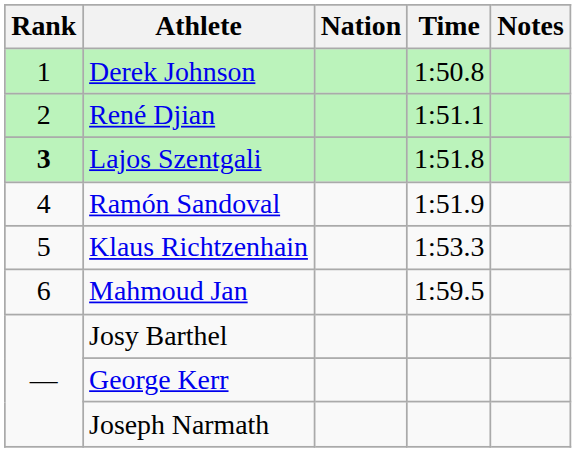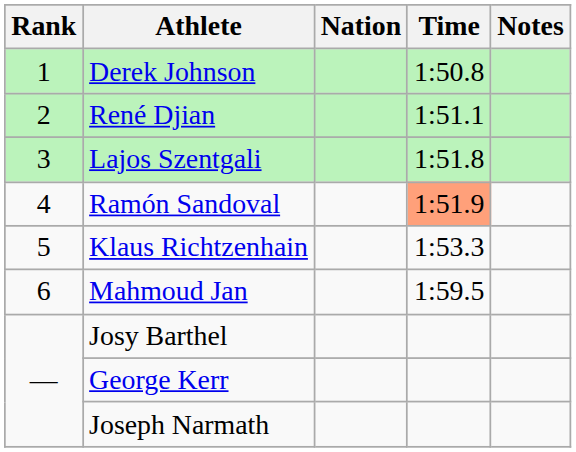Lajos Szentgali | Rank: bold -> normal
Ramón Sandoval | Time: no background -> lightsalmon background
